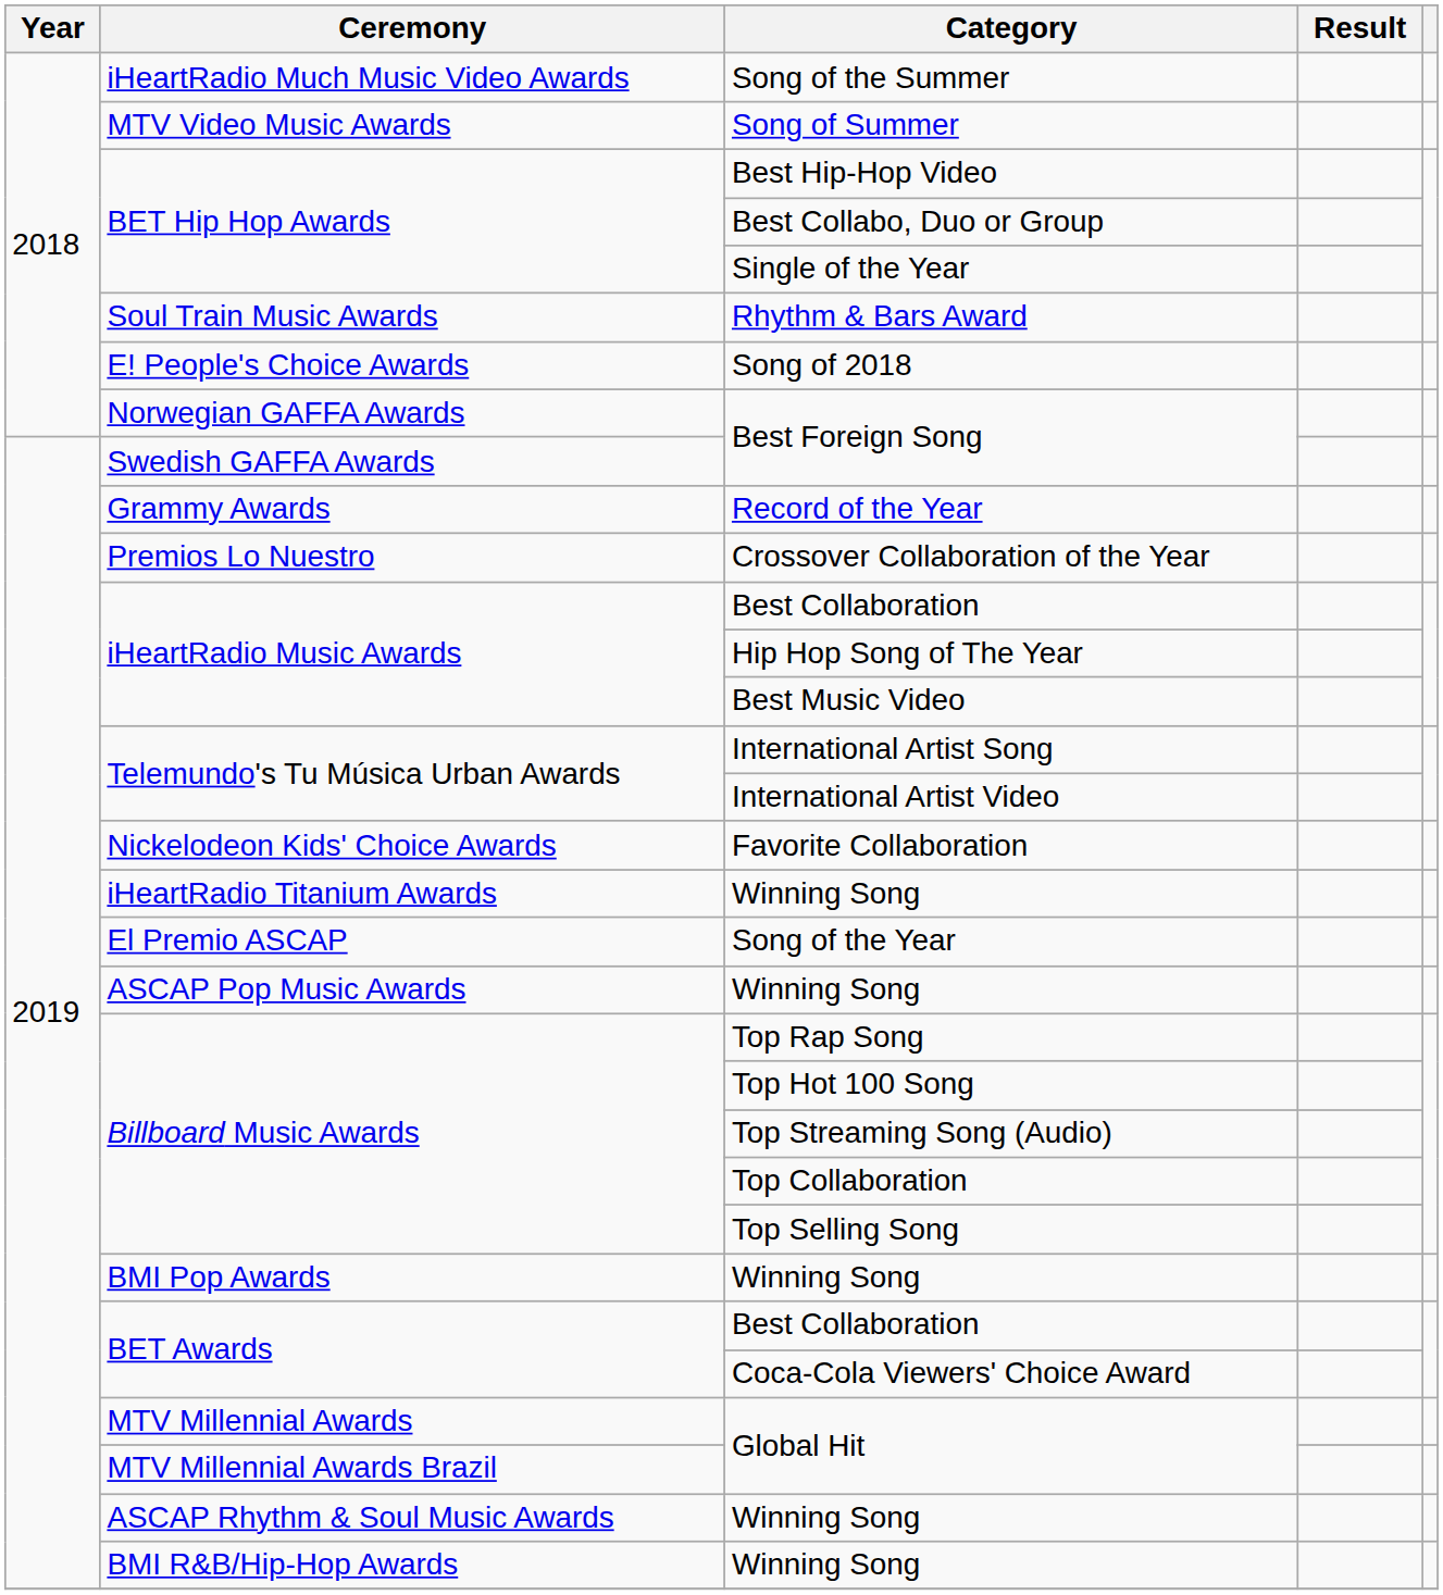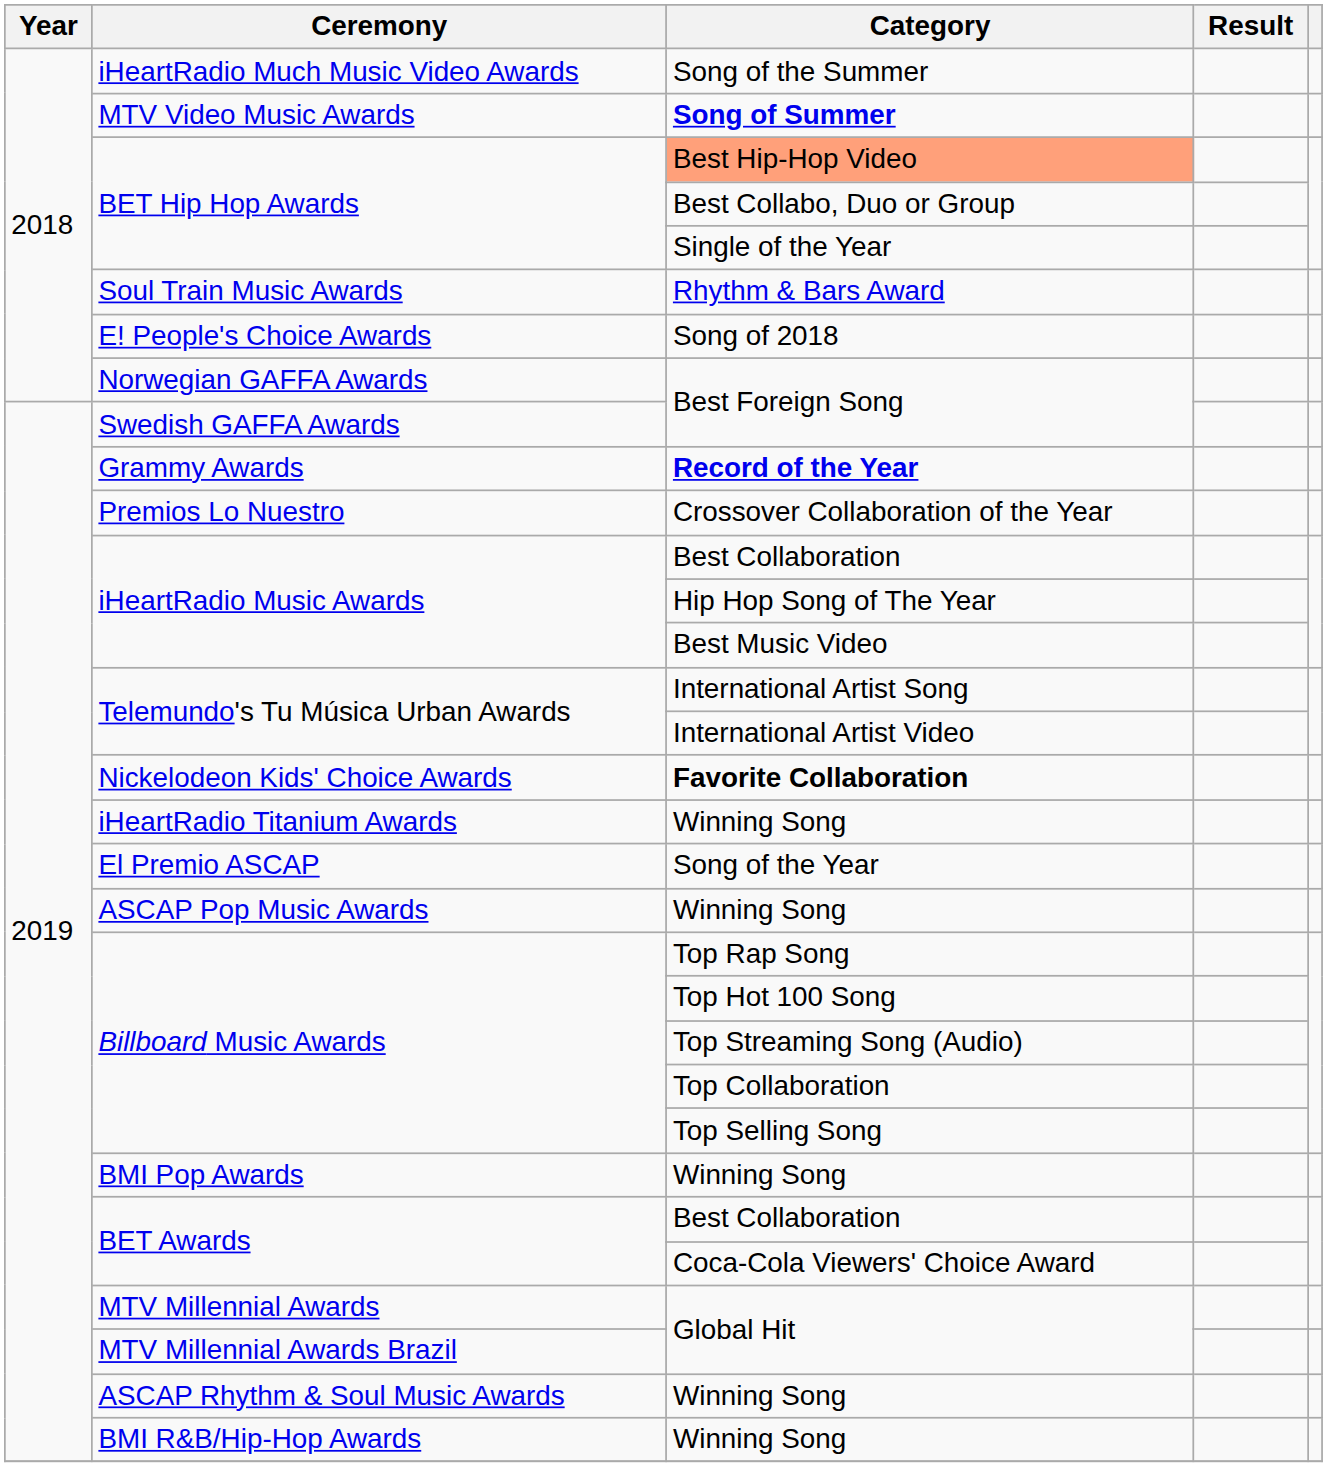Song of Summer | Category: normal -> bold
Best Hip-Hop Video | Category: no background -> lightsalmon background
Record of the Year | Category: normal -> bold
Favorite Collaboration | Category: normal -> bold
